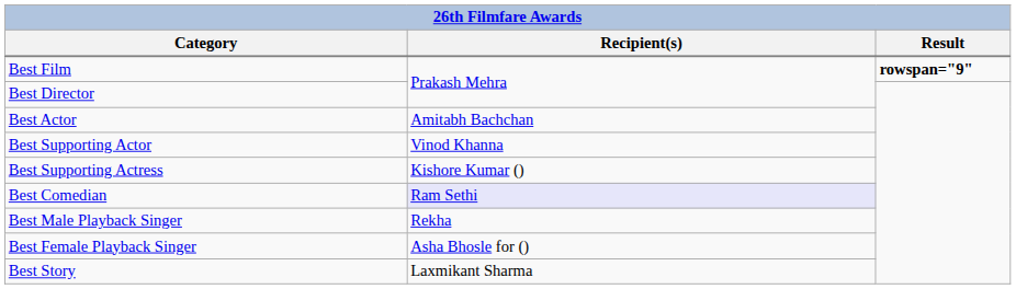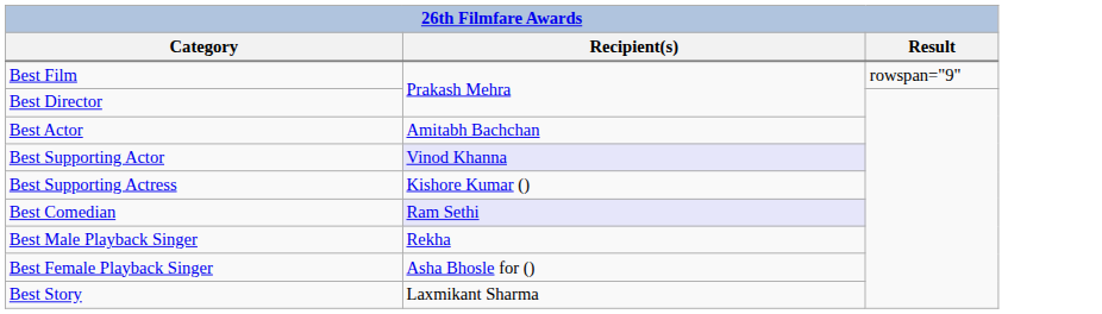Best Film | Result: bold -> normal
Best Supporting Actor | Recipient(s): no background -> lavender background
